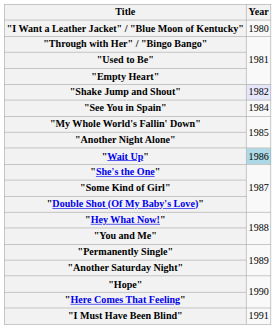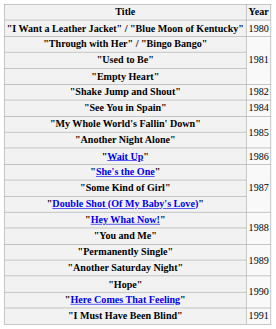"Shake Jump and Shout" | Year: lavender background -> no background
"Wait Up" | Year: lightblue background -> no background
